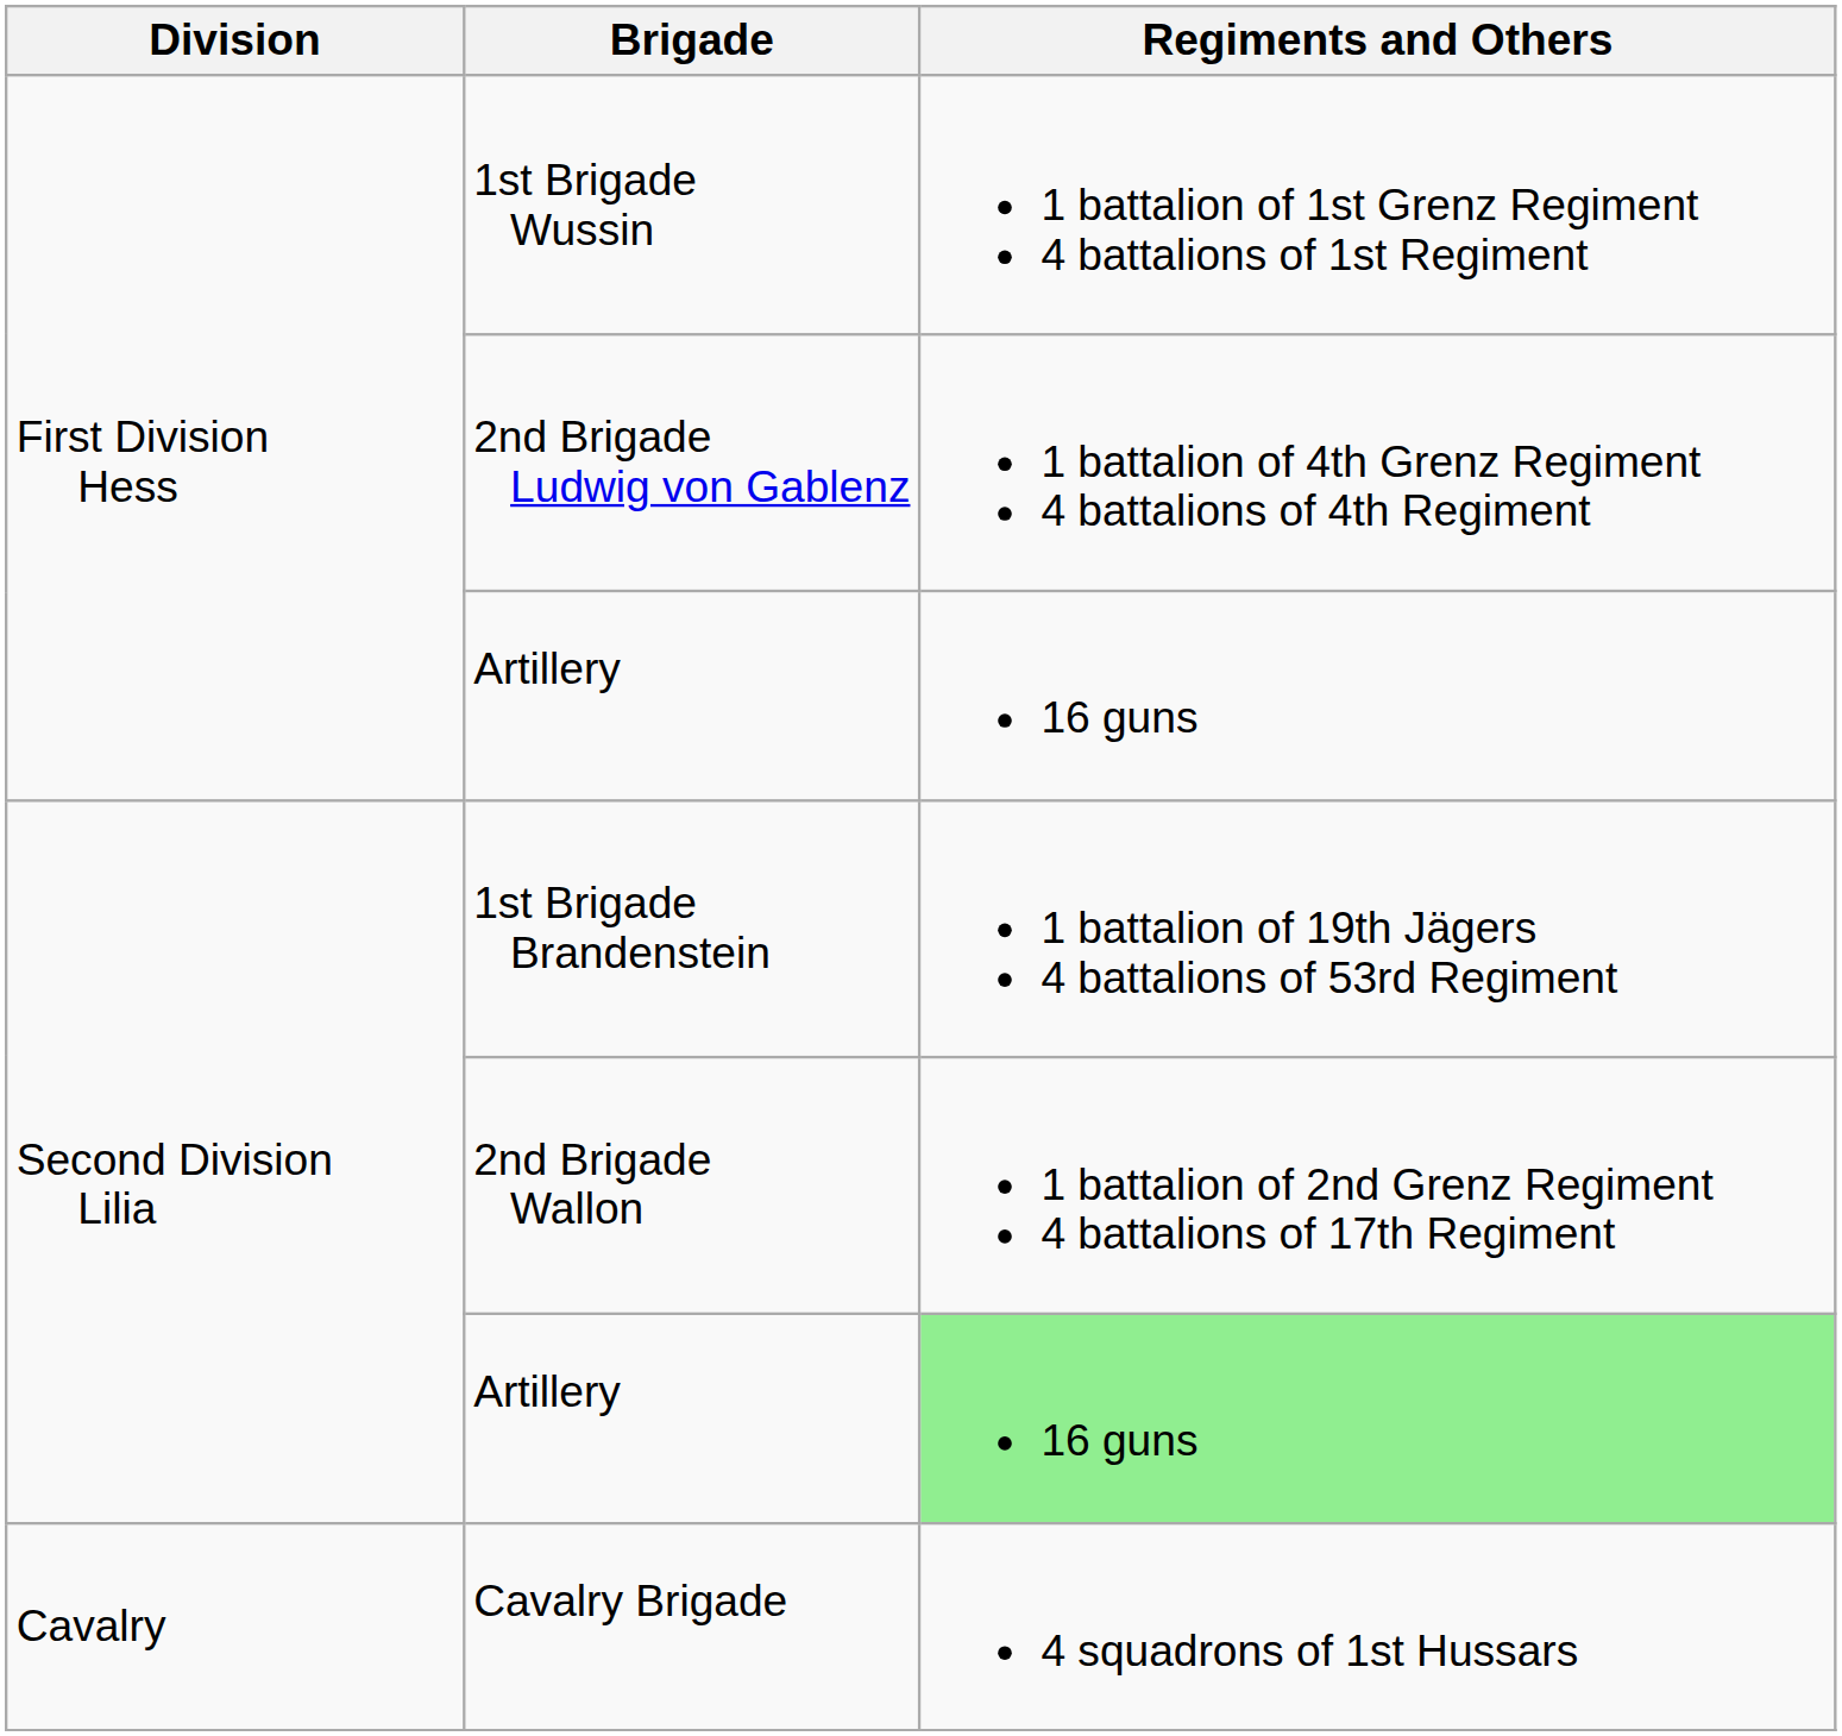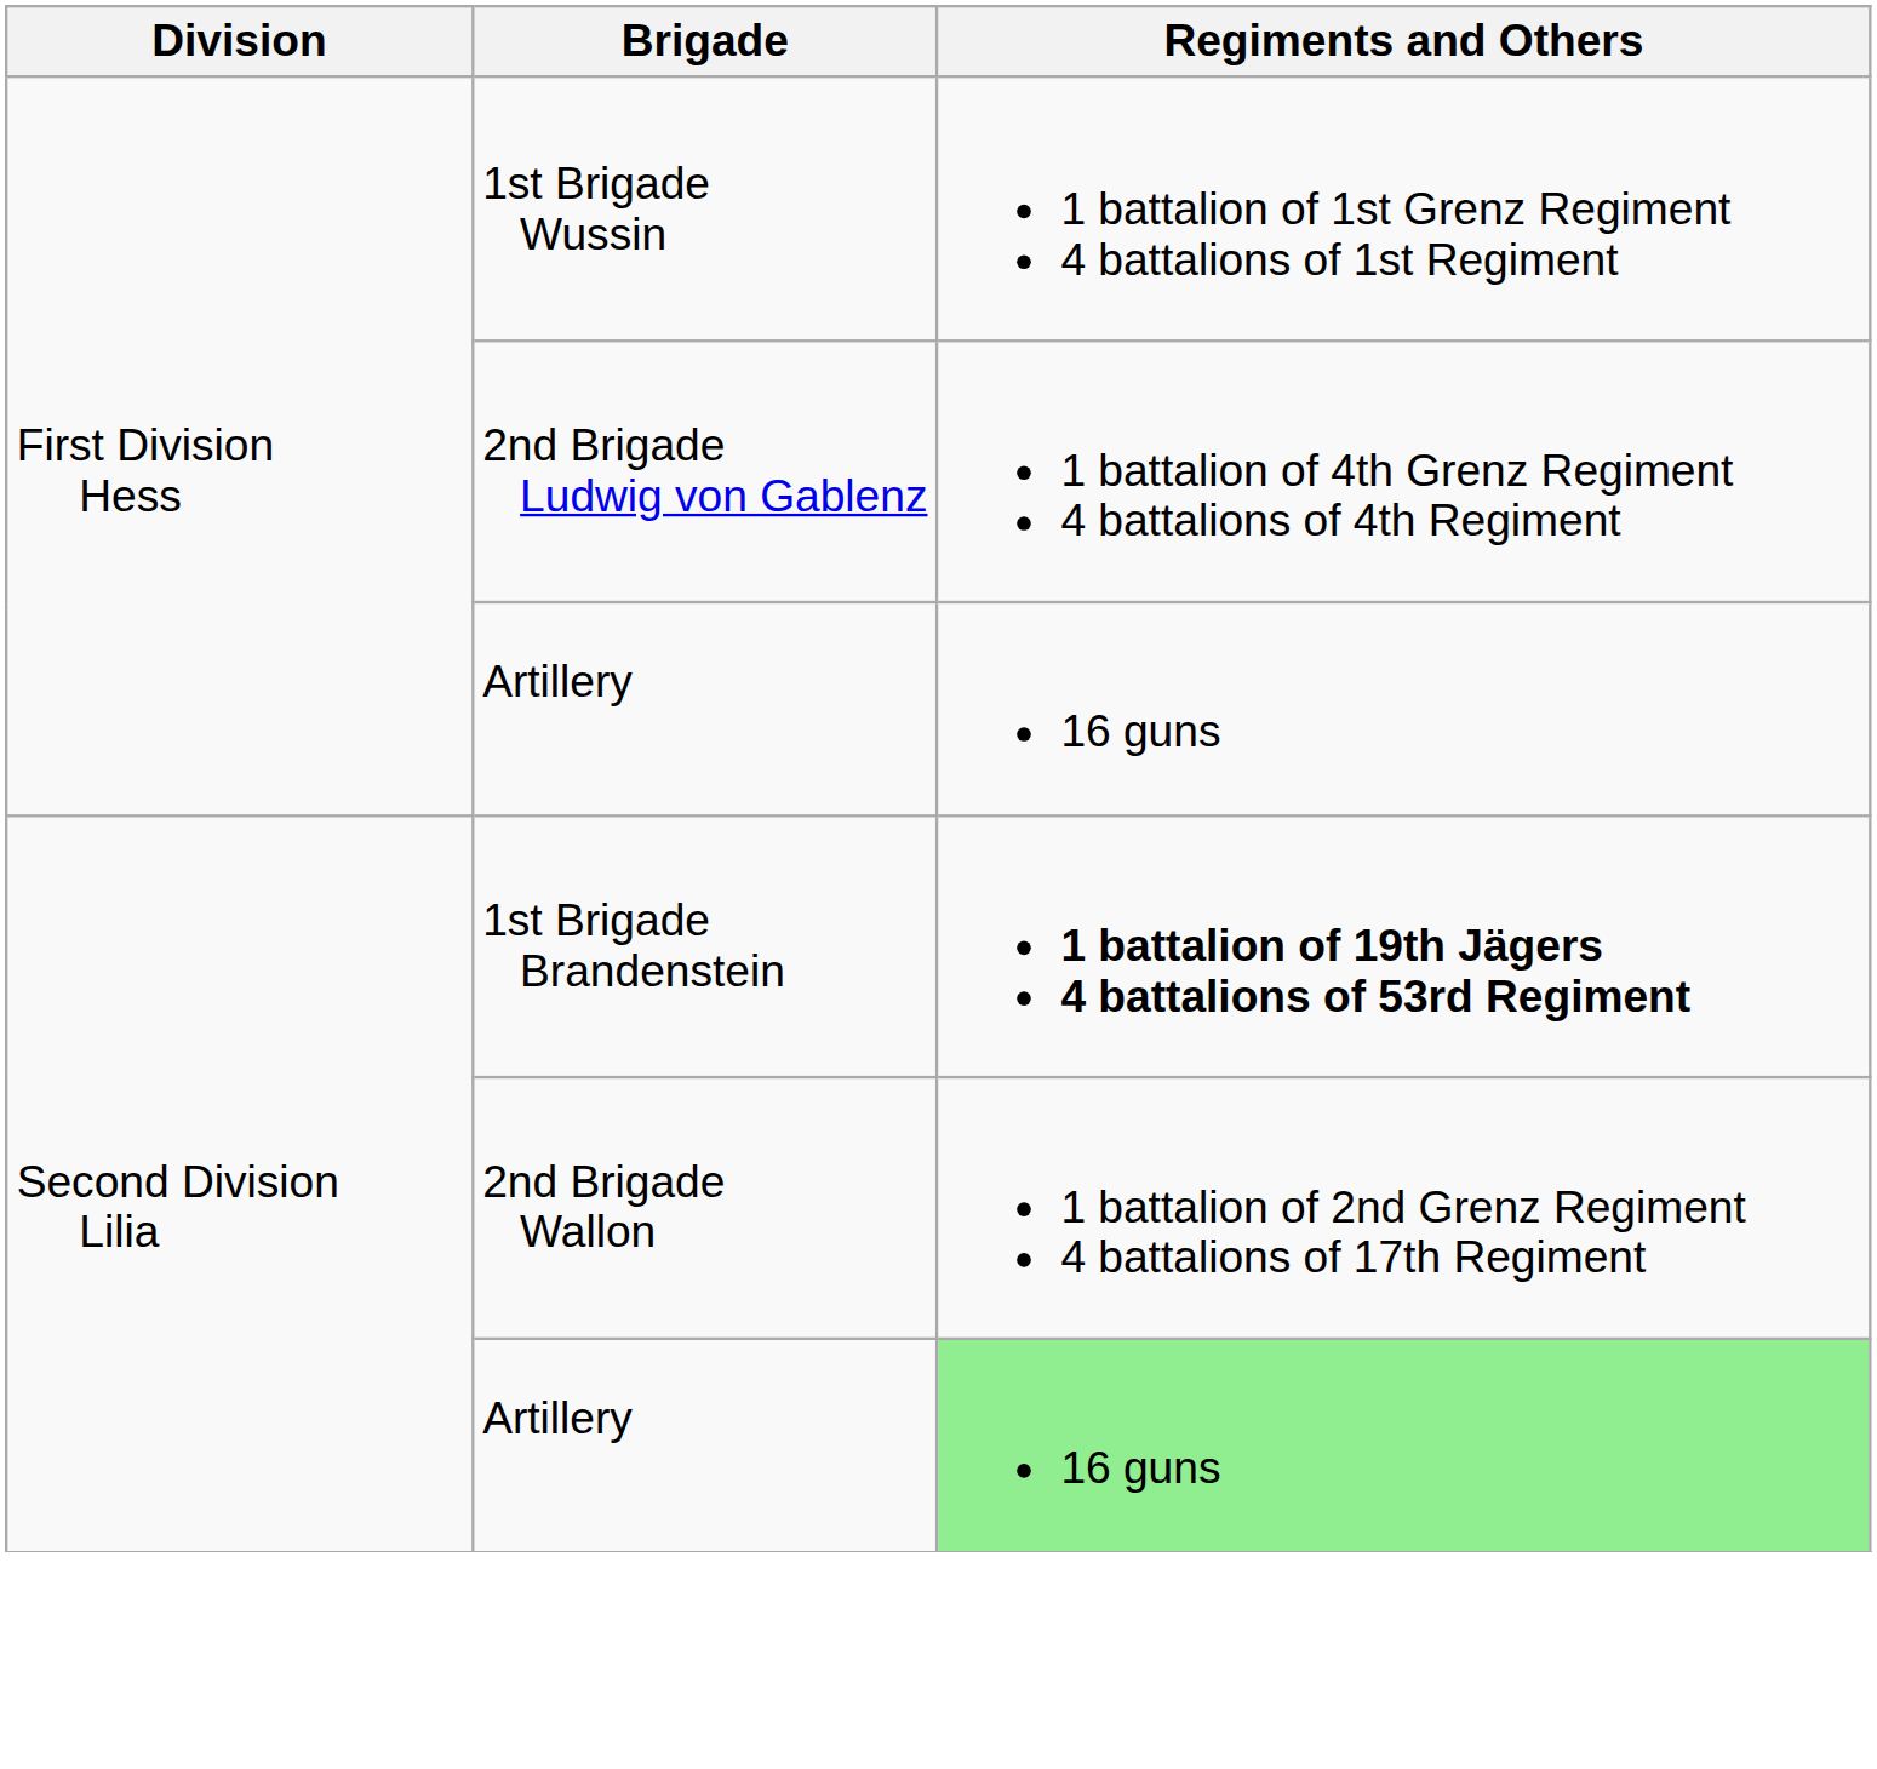1st Brigade Brandenstein | Regiments and Others: normal -> bold
- row: Cavalry | Cavalry Brigade | 4 squadrons of 1st Hussars
